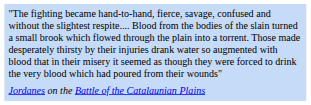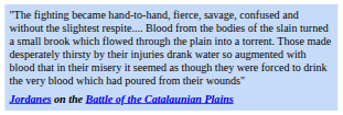row 2 | column 1: normal -> bold
